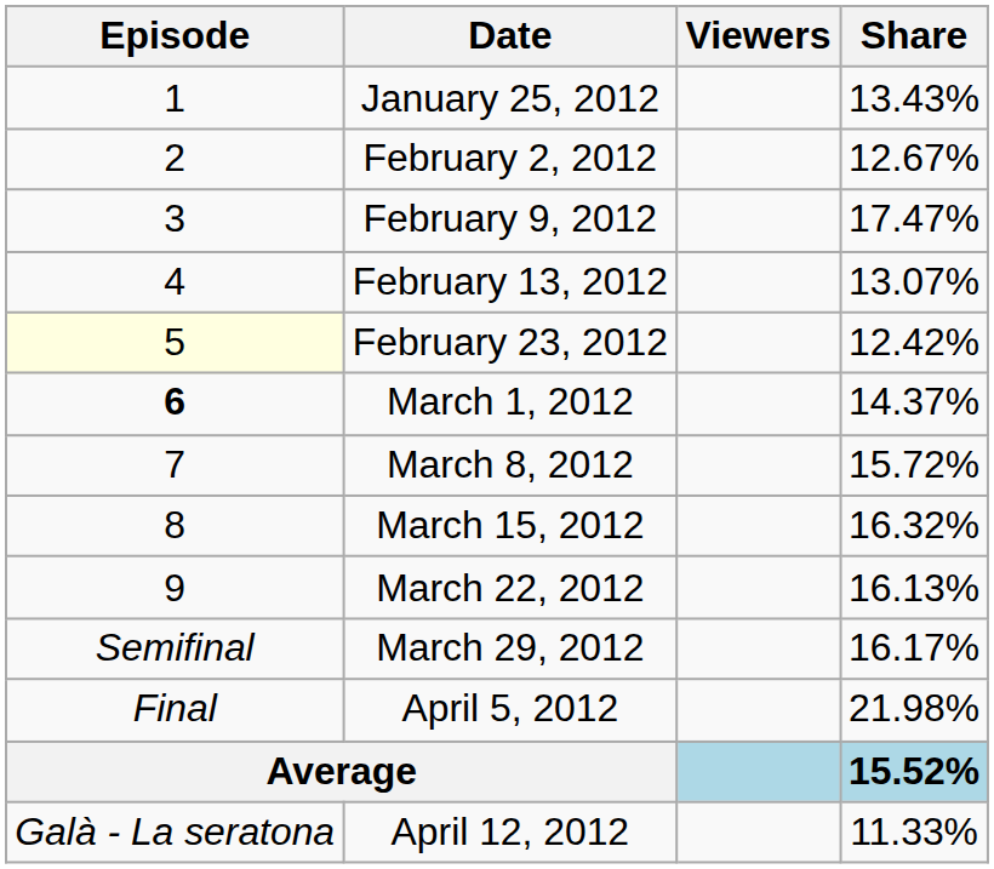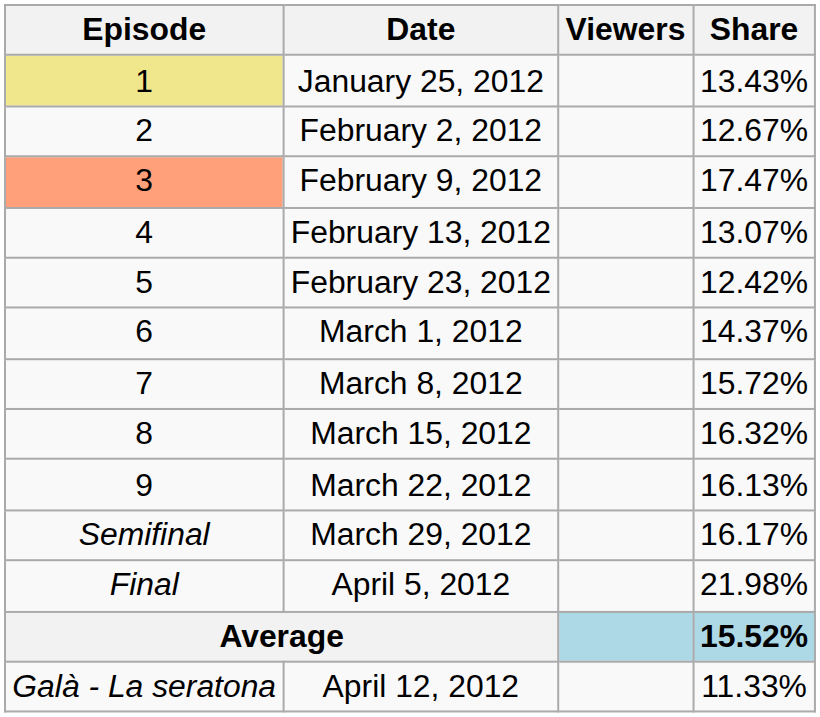January 25, 2012 | Episode: no background -> khaki background
February 9, 2012 | Episode: no background -> lightsalmon background
February 23, 2012 | Episode: lightyellow background -> no background
March 1, 2012 | Episode: bold -> normal
